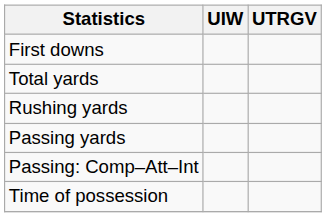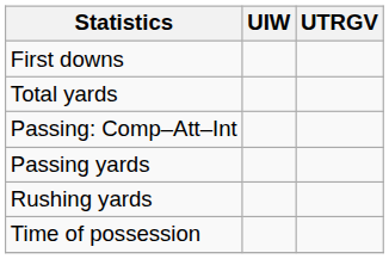rows swapped: Rushing yards <-> Passing: Comp–Att–Int
